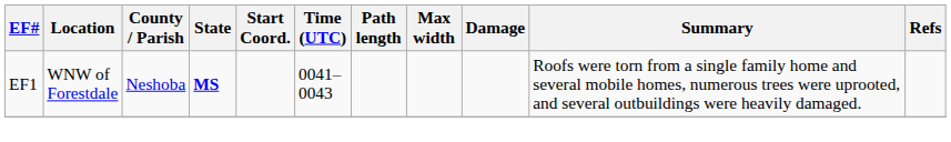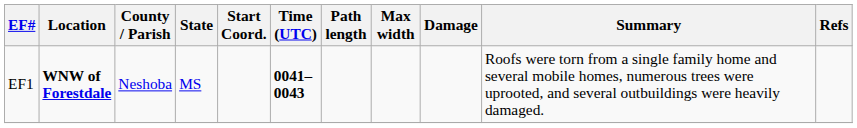EF1 | Location: normal -> bold
EF1 | State: bold -> normal
EF1 | Time (UTC): normal -> bold
